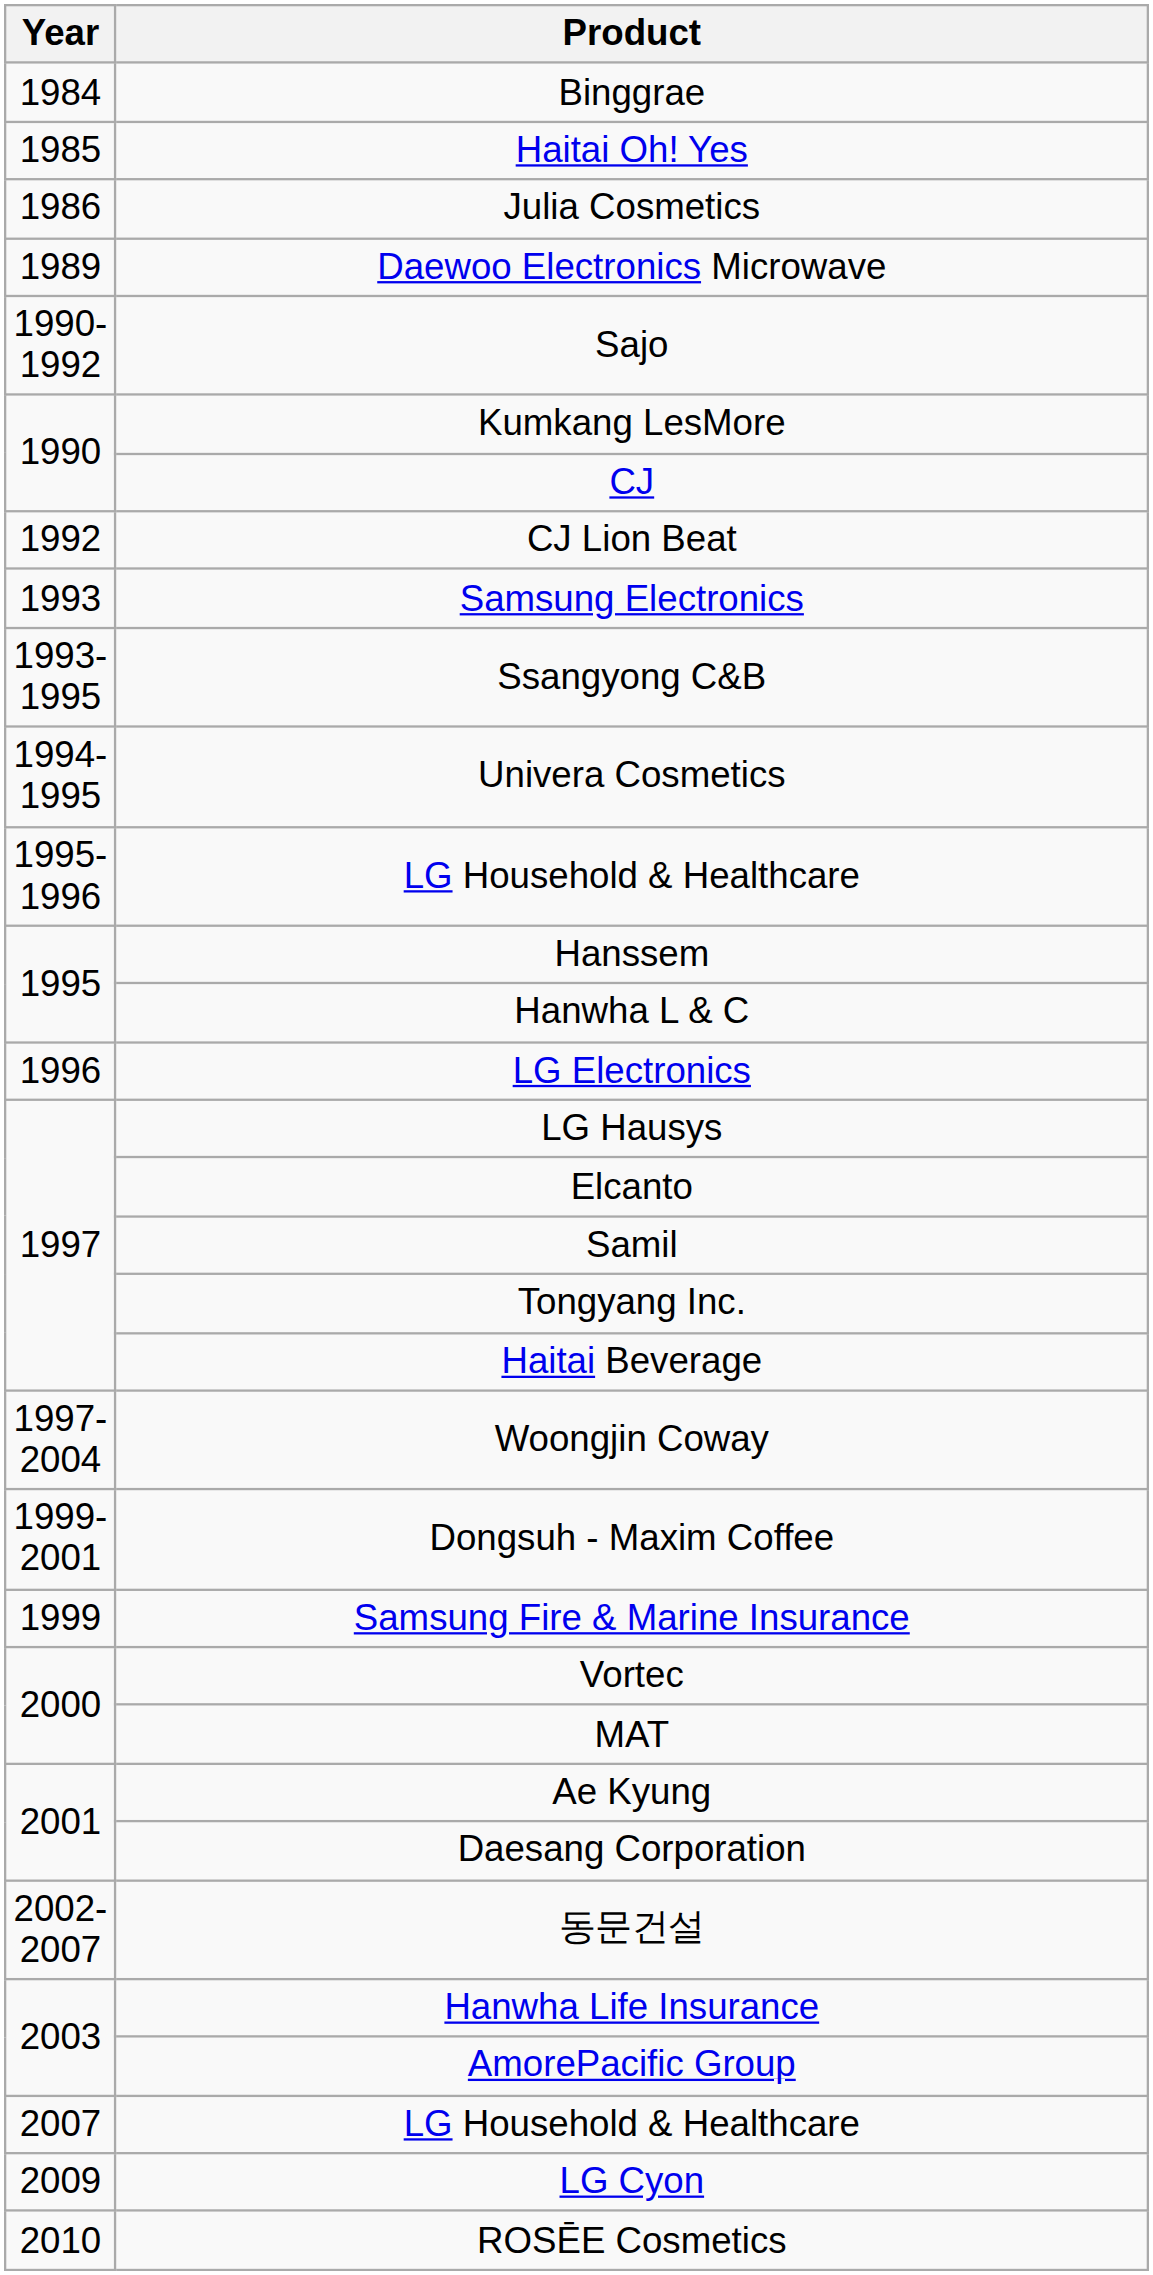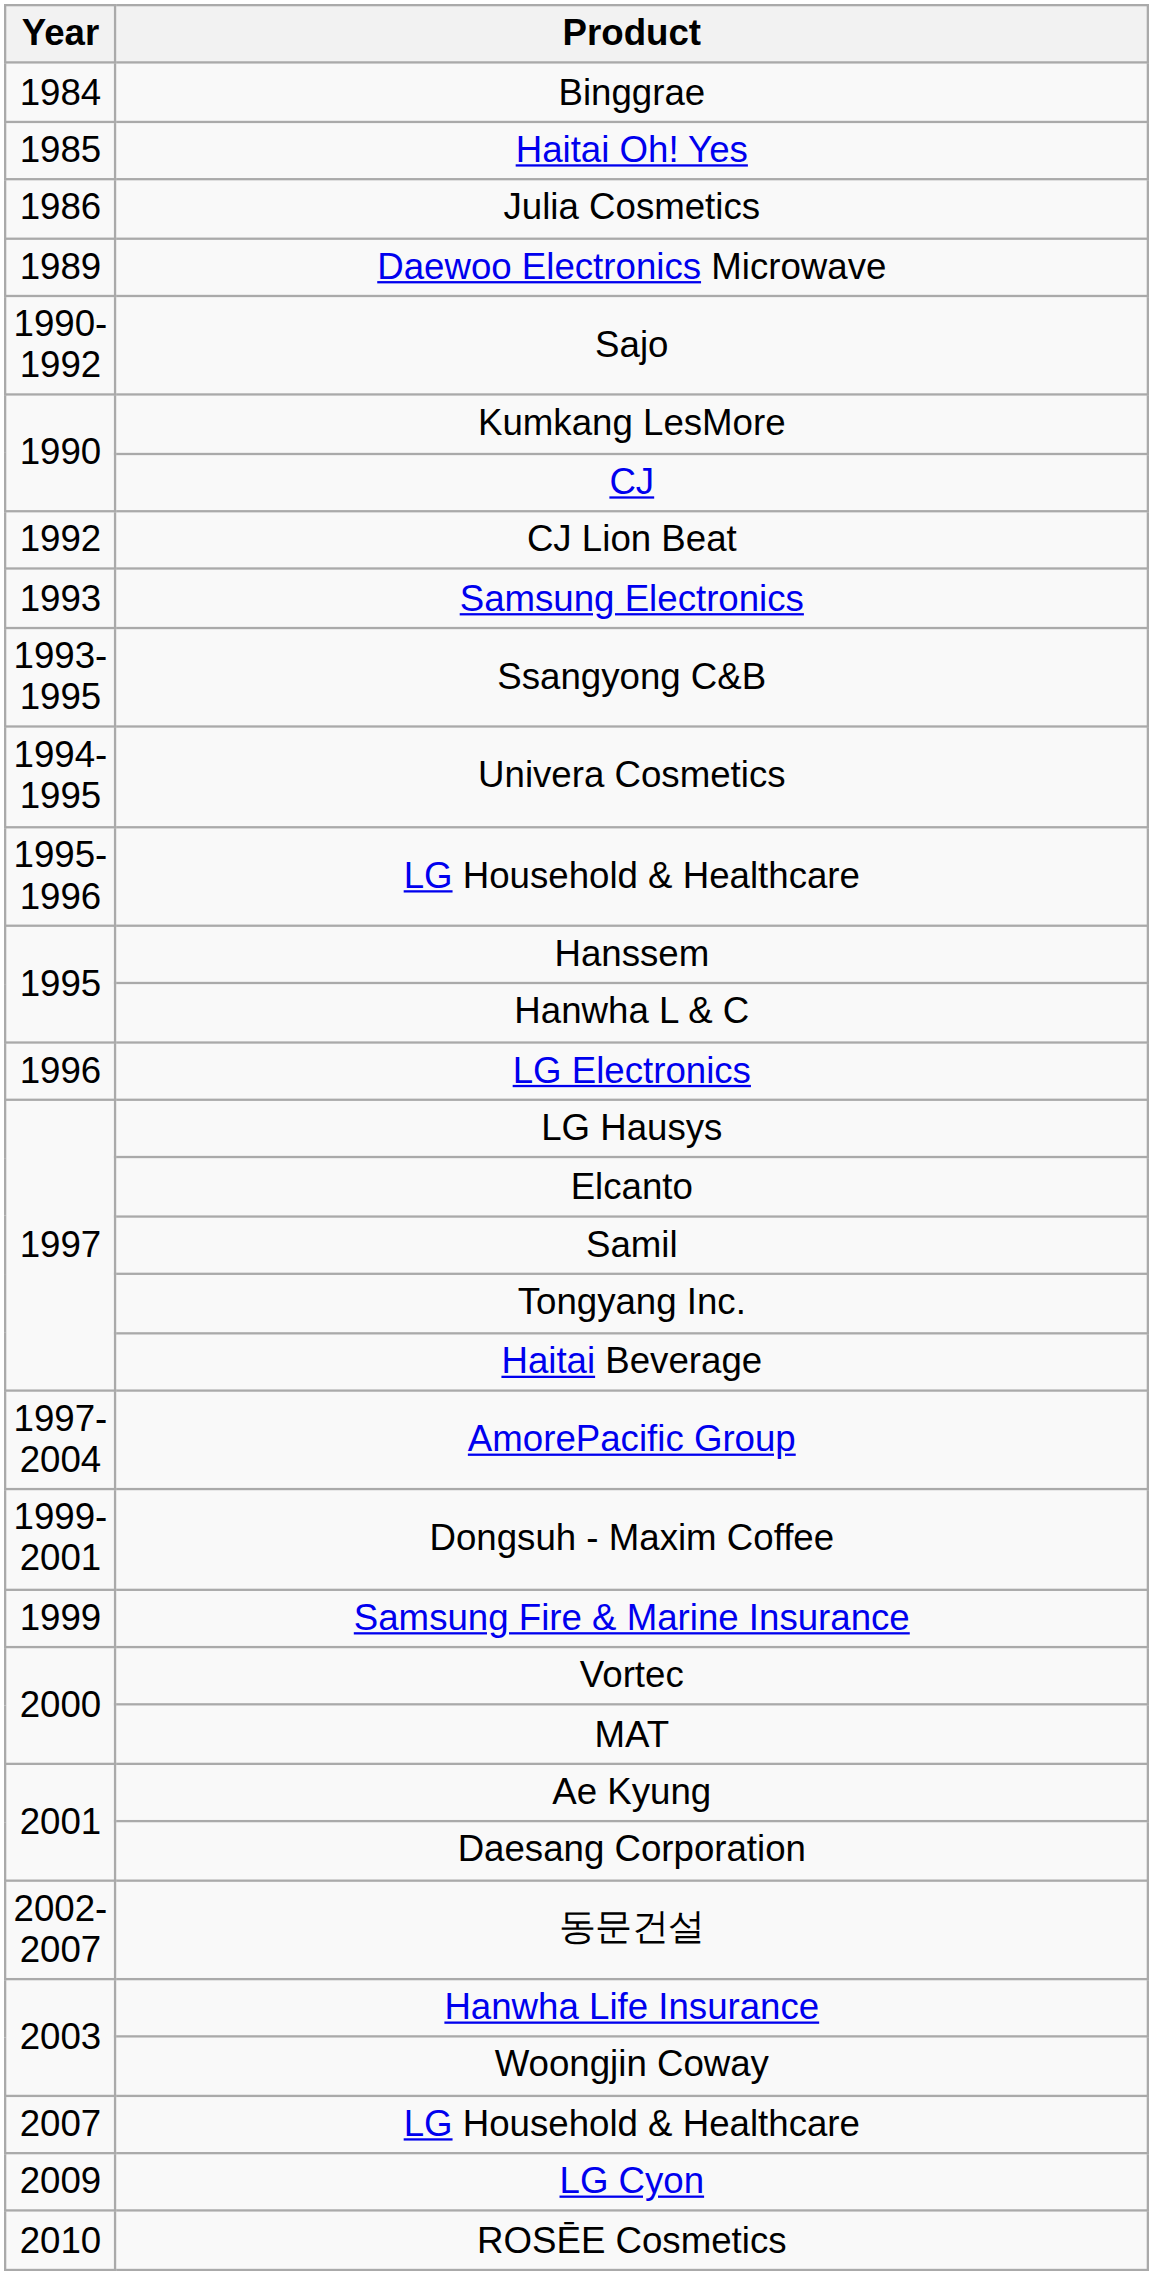row 22 | Product: Woongjin Coway -> AmorePacific Group
row 31 | Product: AmorePacific Group -> Woongjin Coway
